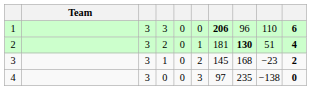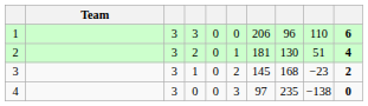row 2 | column 7: bold -> normal
row 3 | column 8: bold -> normal
